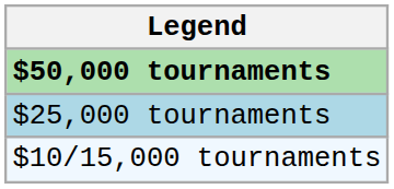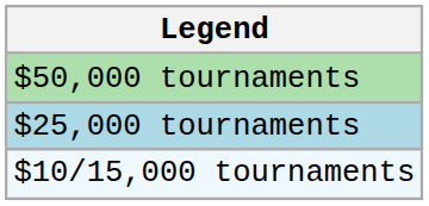row 2 | column 1: bold -> normal
